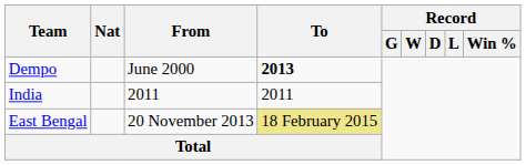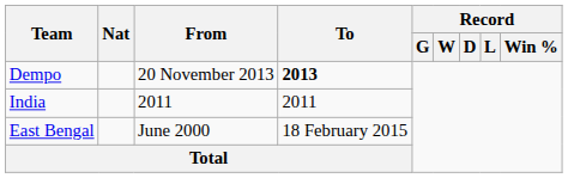Dempo | From: June 2000 -> 20 November 2013
East Bengal | From: 20 November 2013 -> June 2000
East Bengal | To: khaki background -> no background
